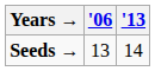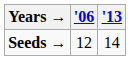Seeds → | '06: 13 -> 12
